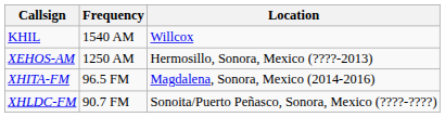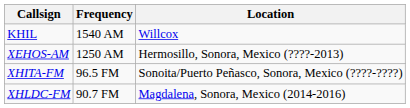XHITA-FM | Location: Magdalena, Sonora, Mexico (2014-2016) -> Sonoita/Puerto Peñasco, Sonora, Mexico (????-????)
XHLDC-FM | Location: Sonoita/Puerto Peñasco, Sonora, Mexico (????-????) -> Magdalena, Sonora, Mexico (2014-2016)
